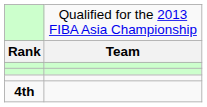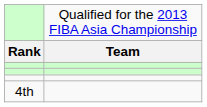row 6 | column 1: bold -> normal
